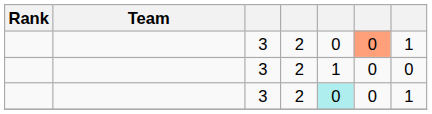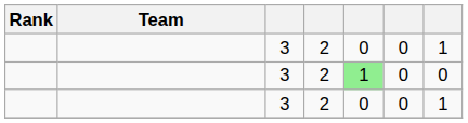row 2 | column 6: lightsalmon background -> no background
row 3 | column 5: no background -> lightgreen background
row 4 | column 5: paleturquoise background -> no background
